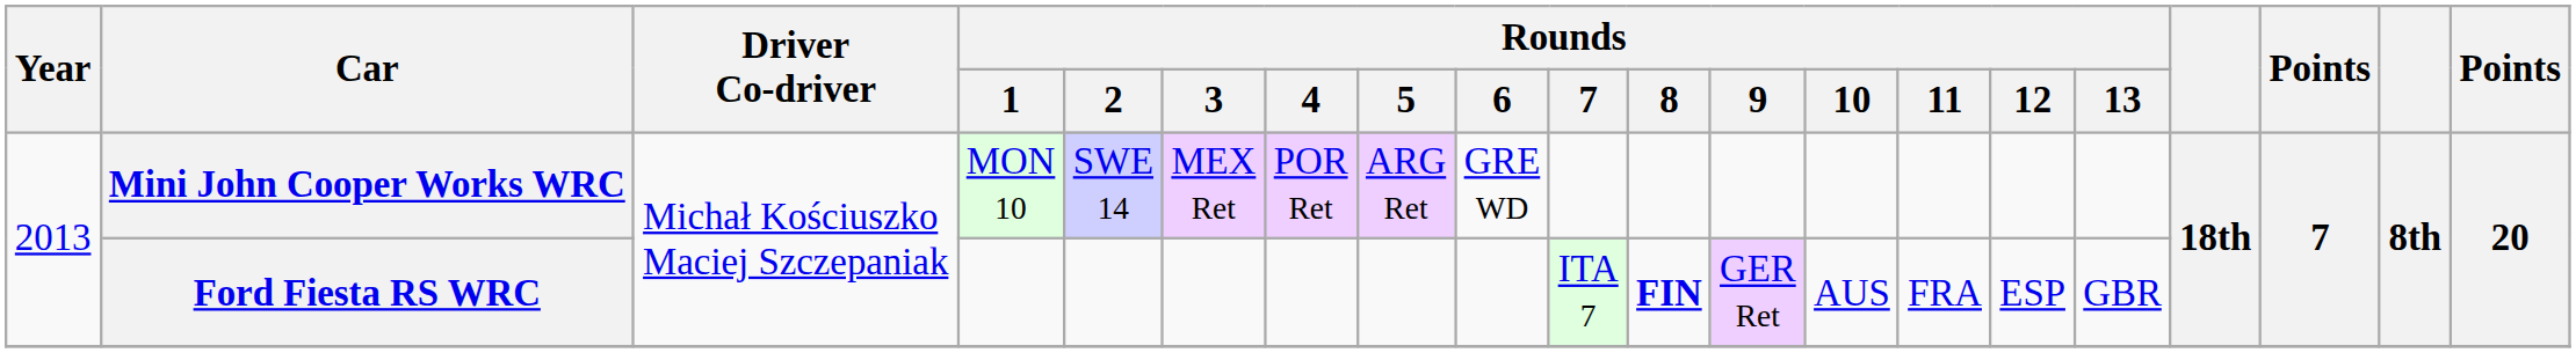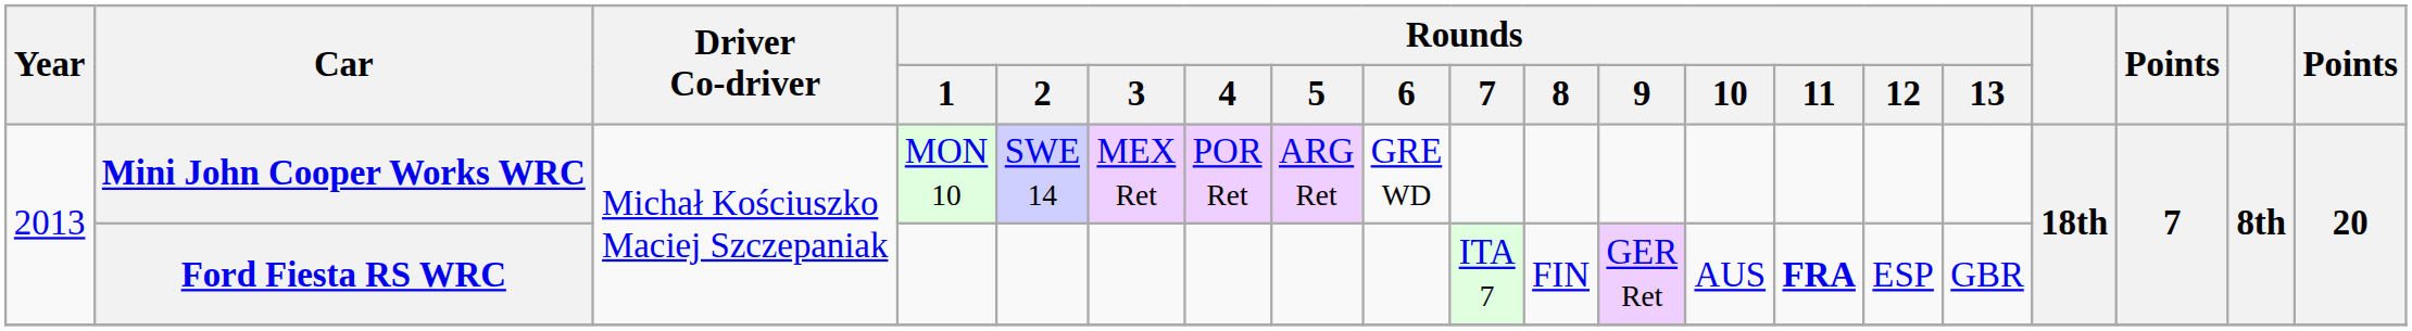Ford Fiesta RS WRC | Rounds / 8: bold -> normal
Ford Fiesta RS WRC | Rounds / 11: normal -> bold
